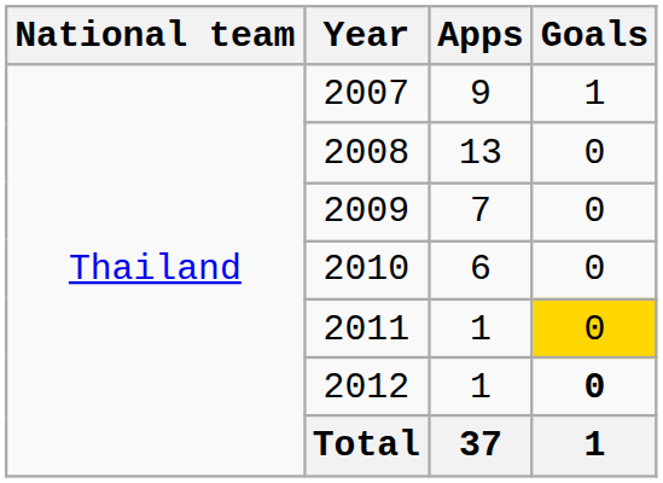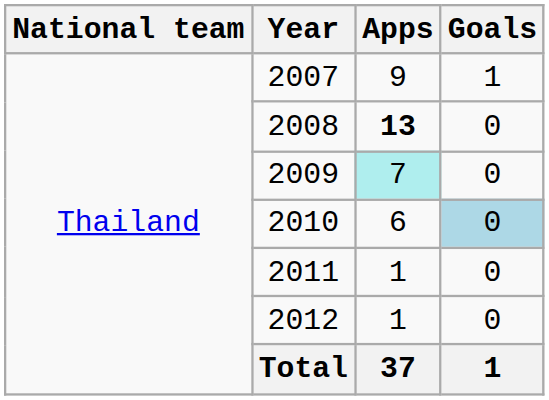2008 | Apps: normal -> bold
2009 | Apps: no background -> paleturquoise background
2010 | Goals: no background -> lightblue background
2011 | Goals: gold background -> no background
2012 | Goals: bold -> normal
